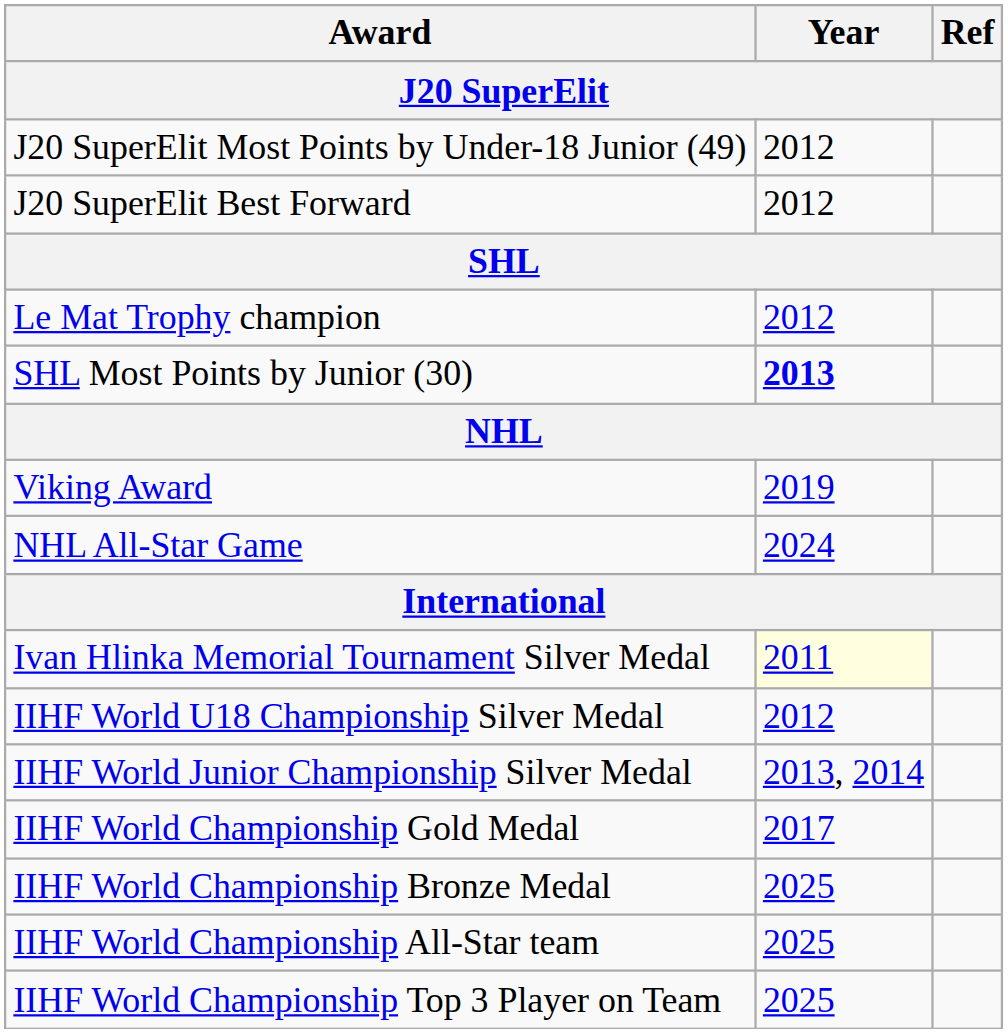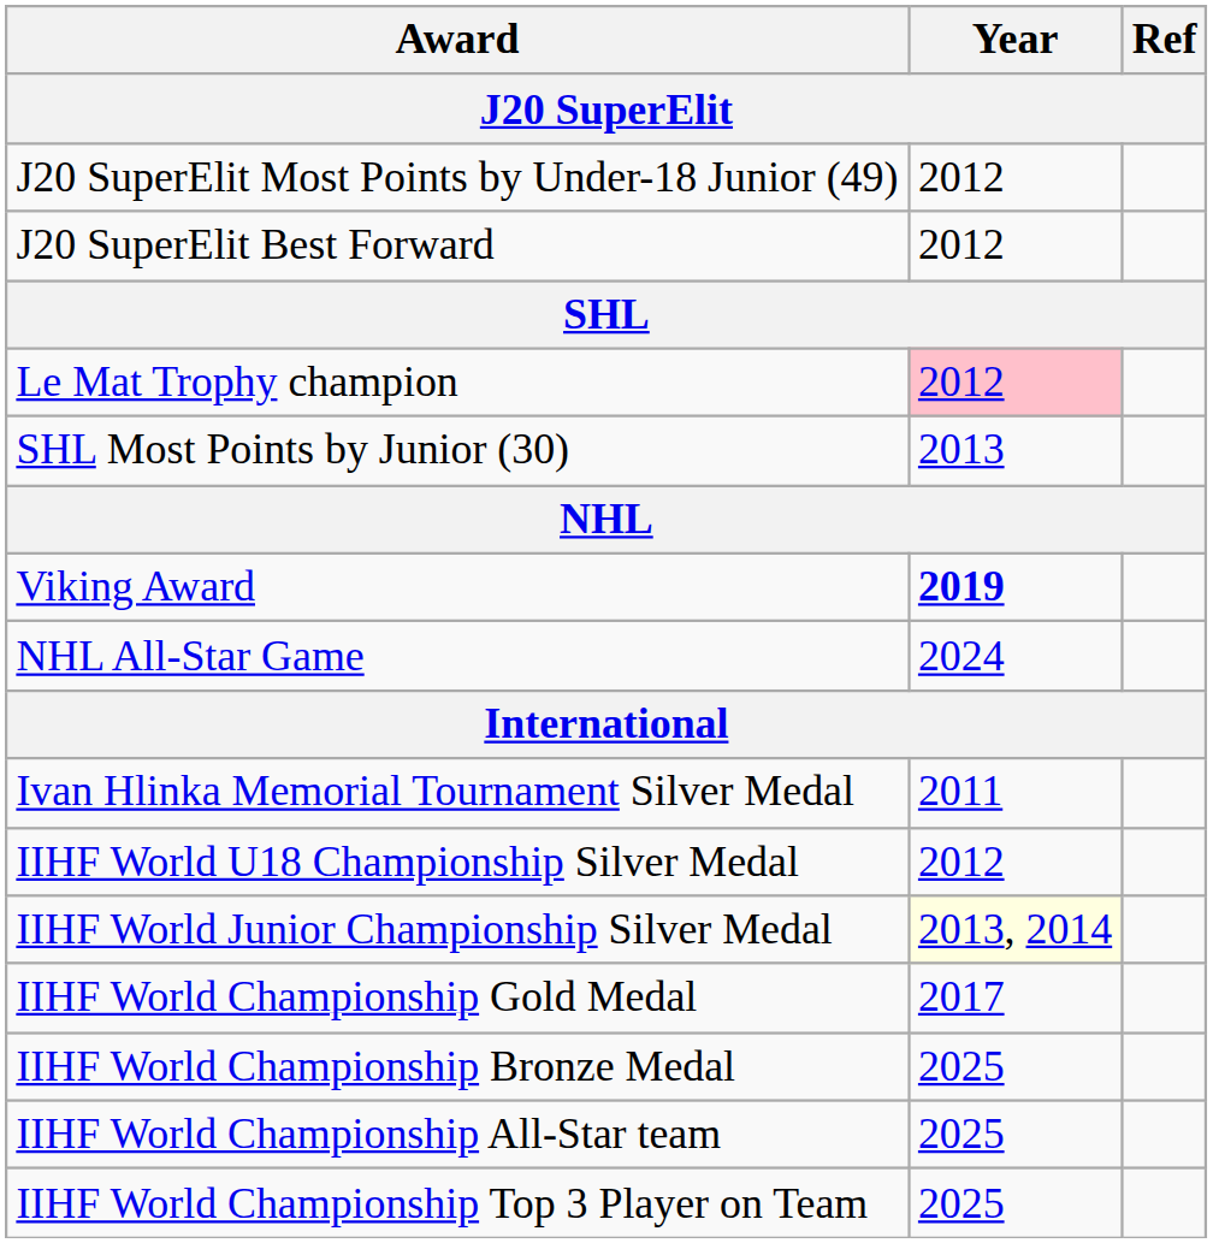Le Mat Trophy champion | Year: no background -> pink background
SHL Most Points by Junior (30) | Year: bold -> normal
Viking Award | Year: normal -> bold
Ivan Hlinka Memorial Tournament Silver Medal | Year: lightyellow background -> no background
IIHF World Junior Championship Silver Medal | Year: no background -> lightyellow background
